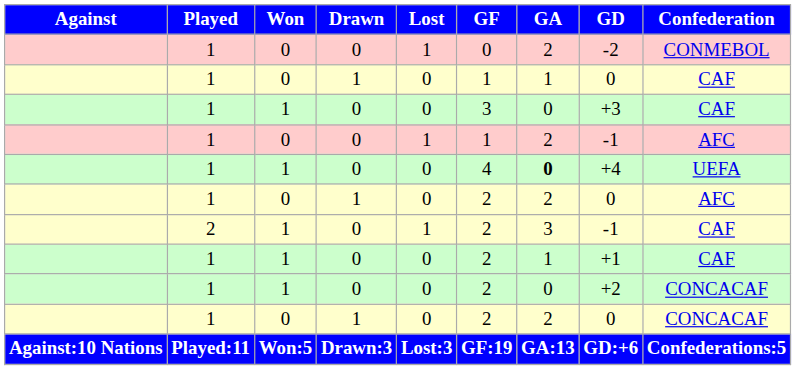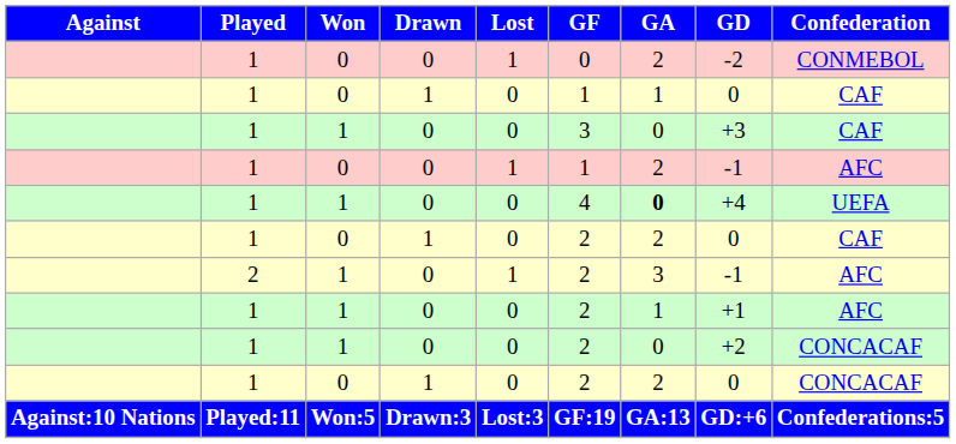row 7 | Confederation: AFC -> CAF
row 8 | Confederation: CAF -> AFC
row 9 | Confederation: CAF -> AFC
